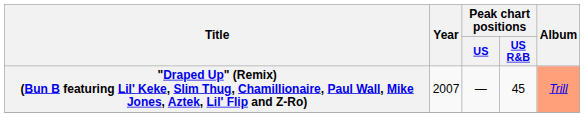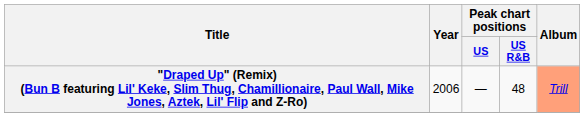row 3 | Year: 2007 -> 2006
row 3 | Peak chart positions / US R&B: 45 -> 48
